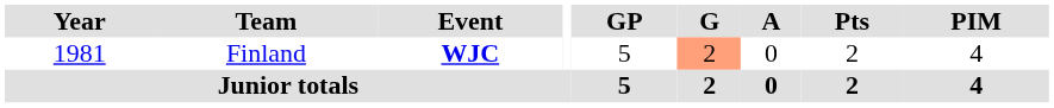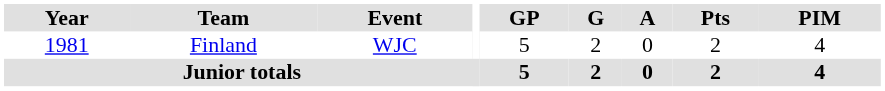Finland | Event: bold -> normal
Finland | G: lightsalmon background -> no background
